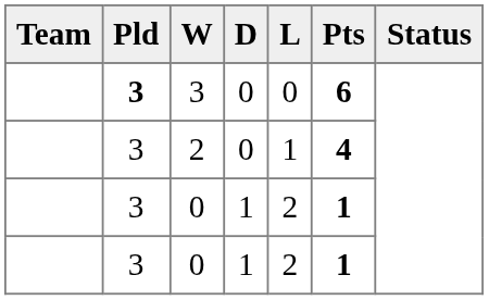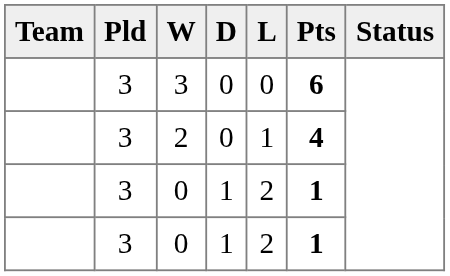row 2 | Pld: bold -> normal
